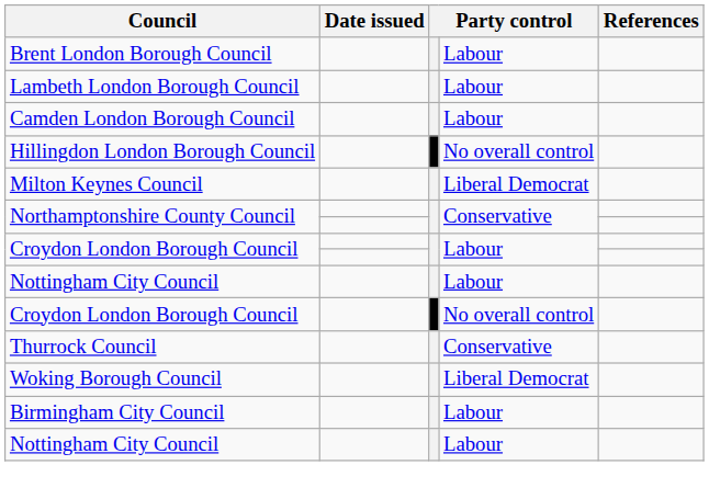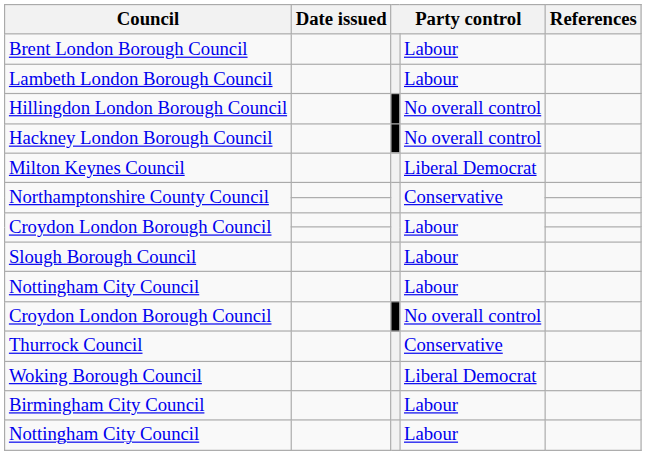- row: Camden London Borough Council | Labour
+ row: Hackney London Borough Council | No overall control
+ row: Slough Borough Council | Labour
